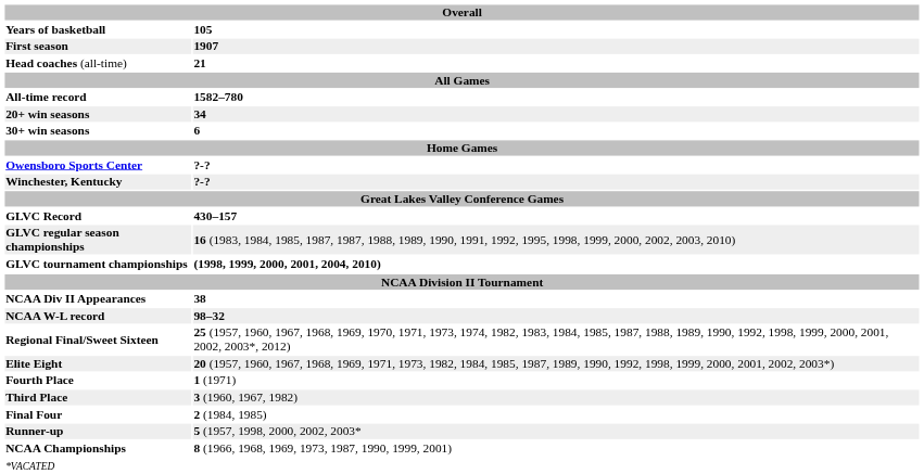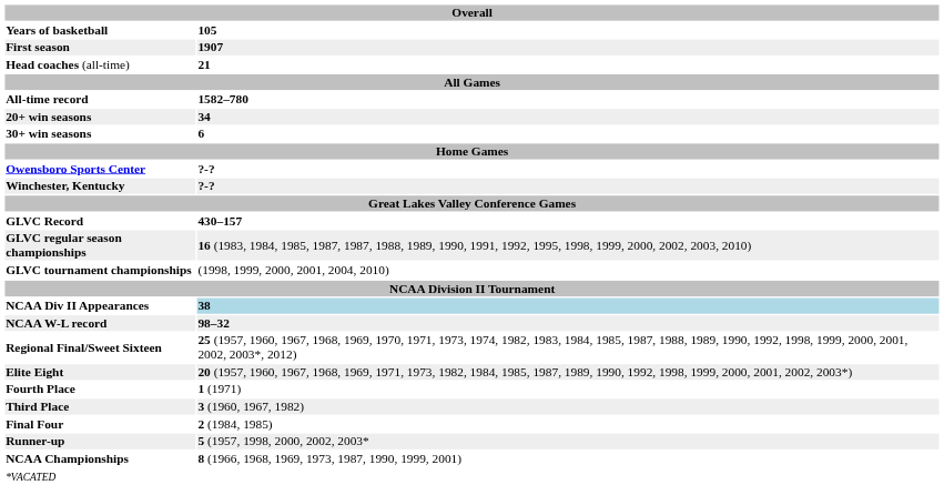GLVC tournament championships | 105: bold -> normal
NCAA Div II Appearances | 105: no background -> lightblue background
